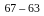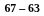row 1 | column 1: normal -> bold
